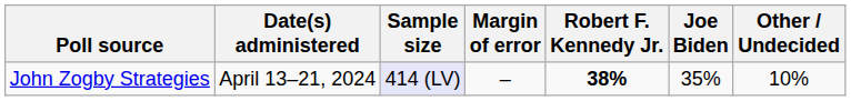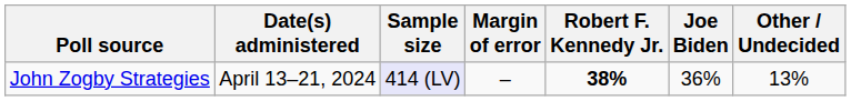John Zogby Strategies | Joe Biden: 35% -> 36%
John Zogby Strategies | Other / Undecided: 10% -> 13%
